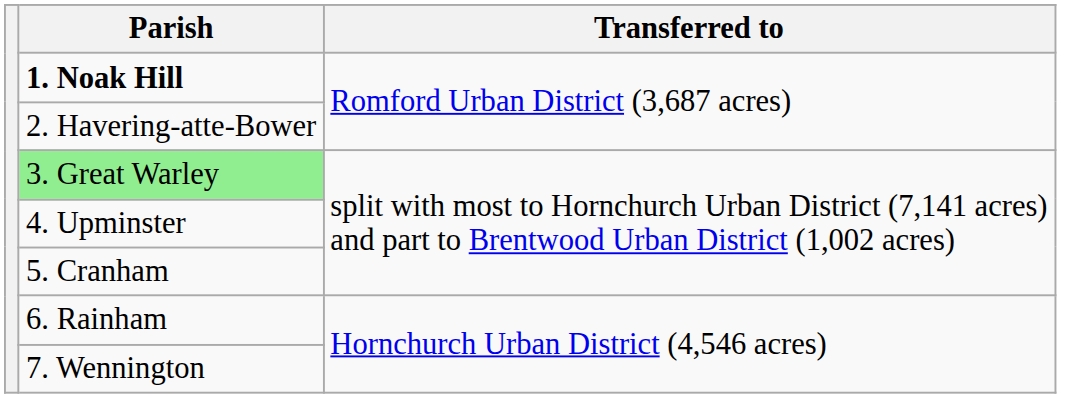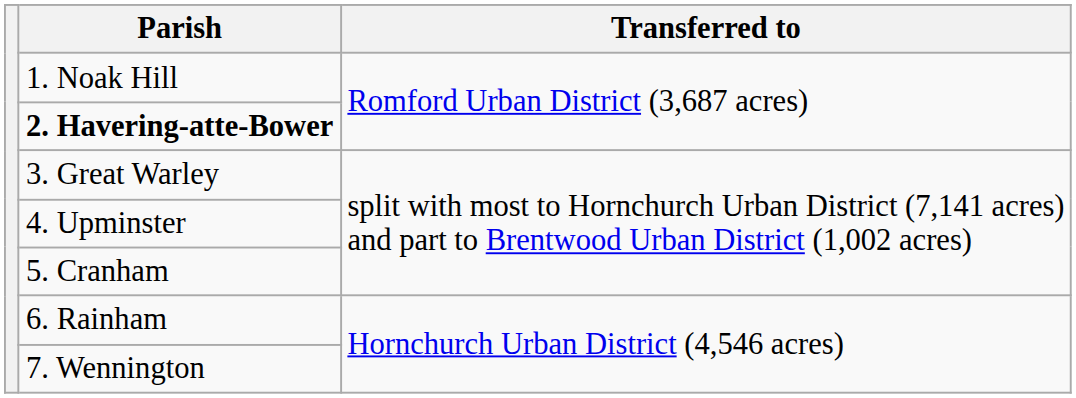1. Noak Hill | Parish: bold -> normal
2. Havering-atte-Bower | Parish: normal -> bold
3. Great Warley | Parish: lightgreen background -> no background
